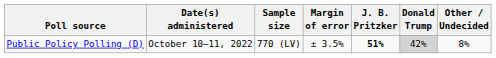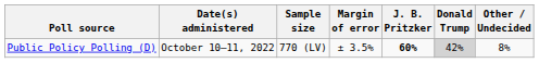Public Policy Polling (D) | J. B. Pritzker: 51% -> 60%
